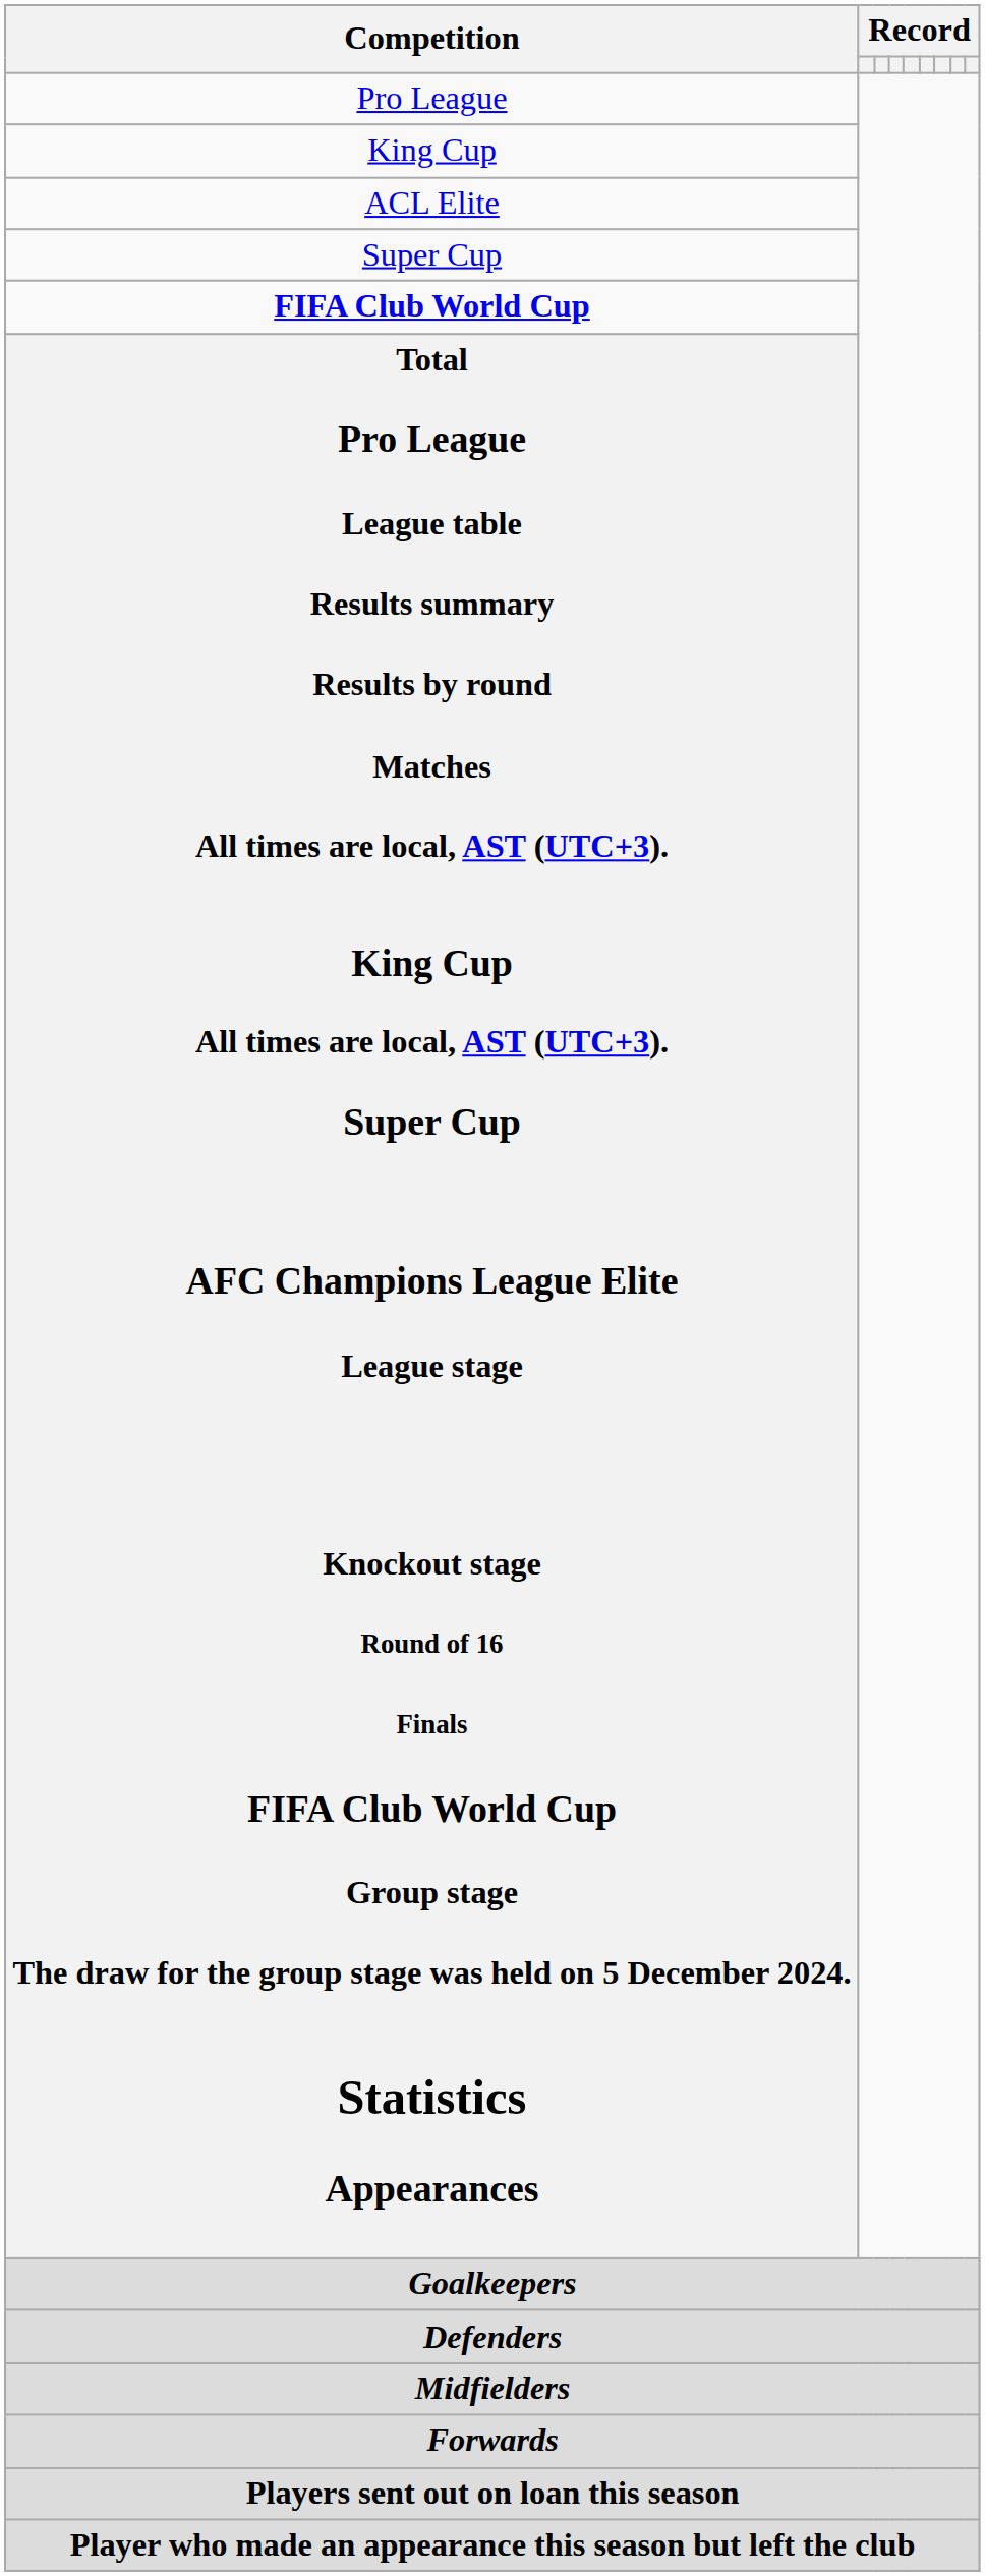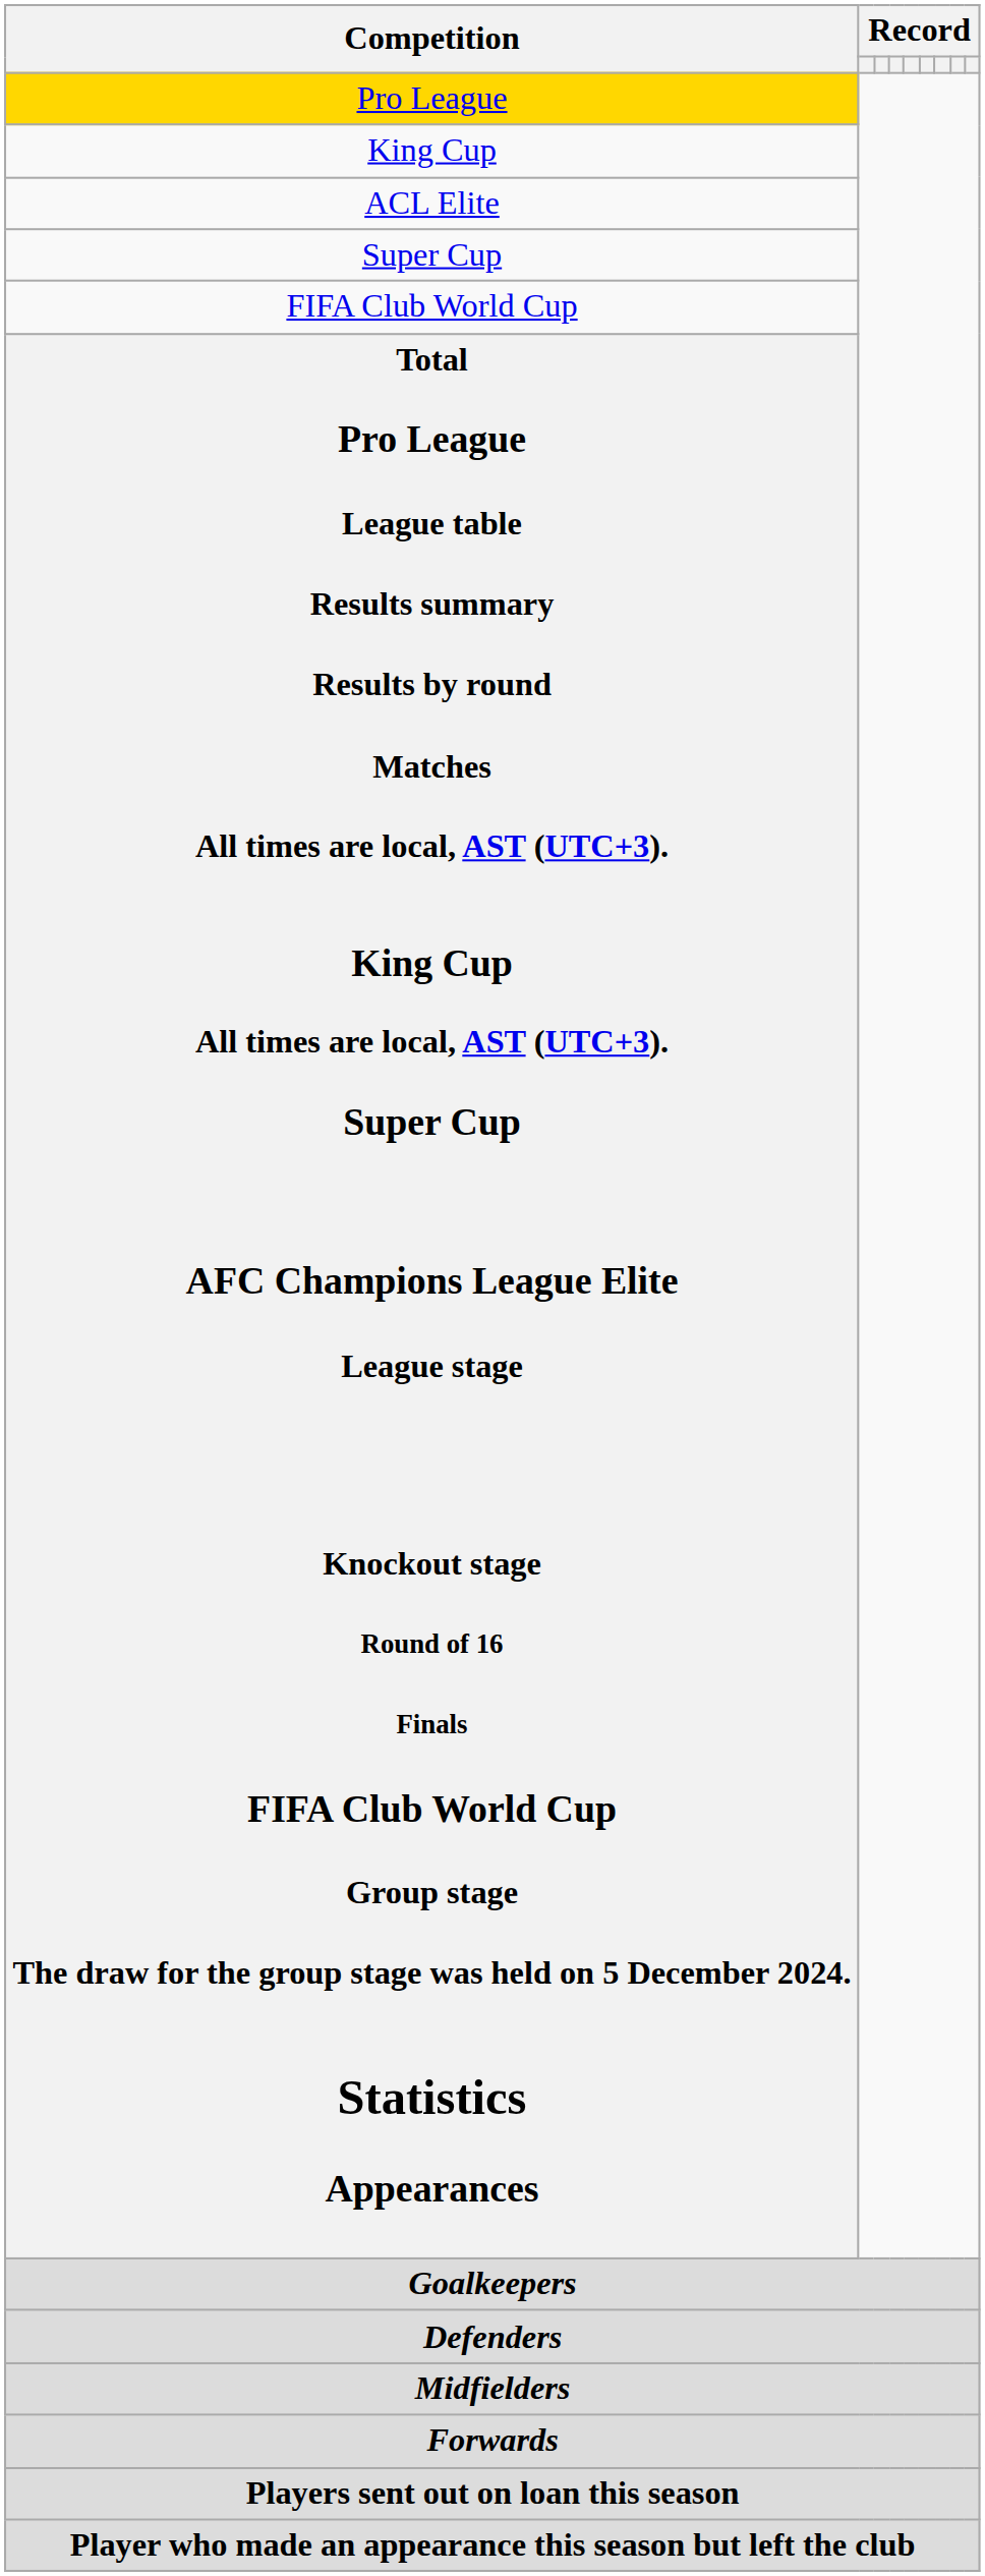Pro League | Competition: no background -> gold background
FIFA Club World Cup | Competition: bold -> normal
